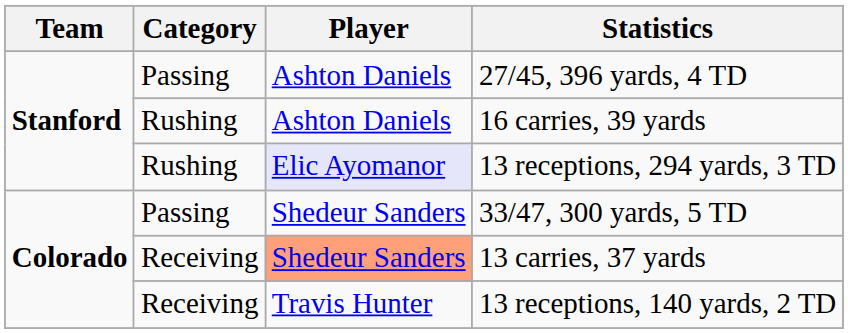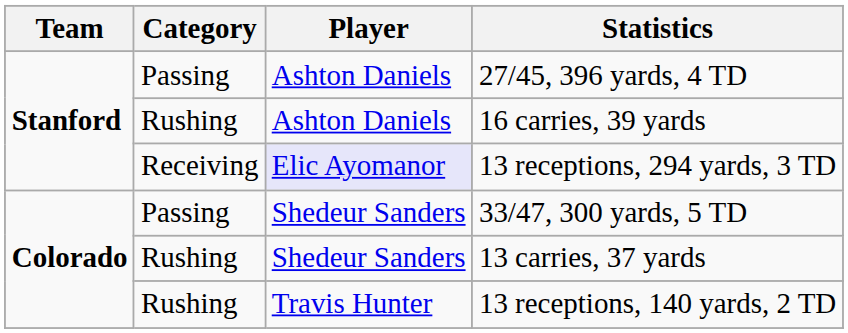13 receptions, 294 yards, 3 TD | Category: Rushing -> Receiving
13 carries, 37 yards | Category: Receiving -> Rushing
13 carries, 37 yards | Player: lightsalmon background -> no background
13 receptions, 140 yards, 2 TD | Category: Receiving -> Rushing
